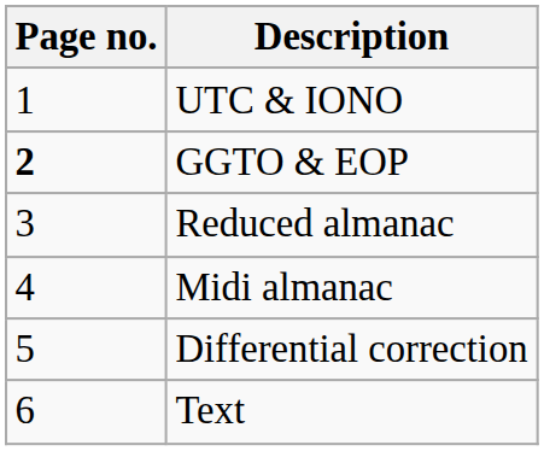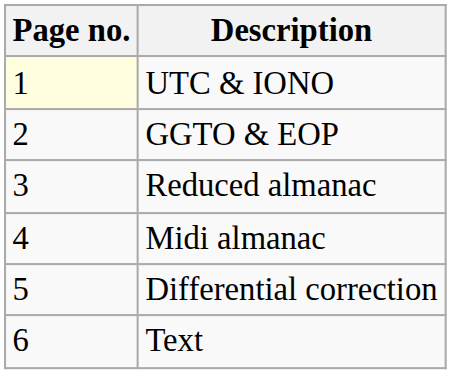UTC & IONO | Page no.: no background -> lightyellow background
GGTO & EOP | Page no.: bold -> normal
